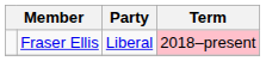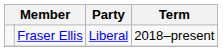Fraser Ellis | Term: pink background -> no background
